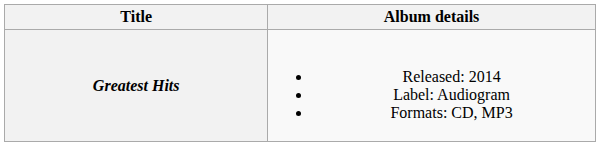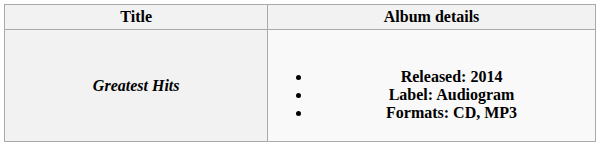Greatest Hits | Album details: normal -> bold
